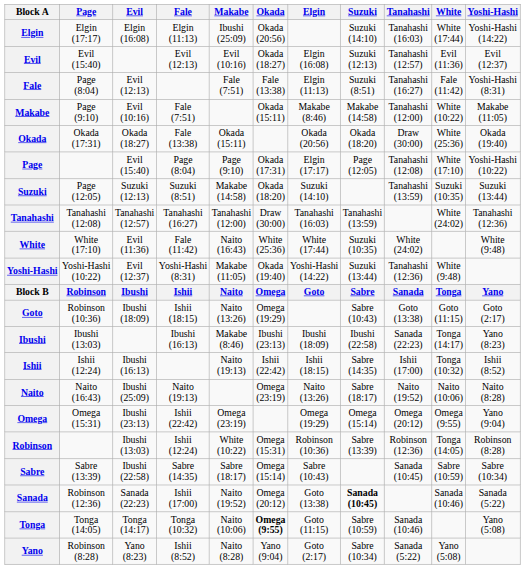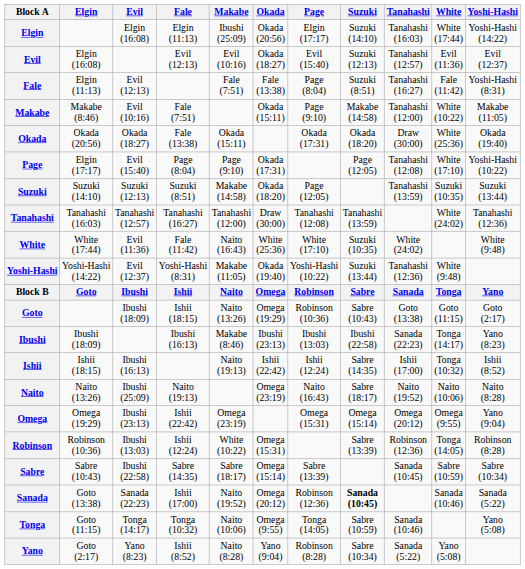columns swapped: Elgin <-> Page
row 21 | Okada: bold -> normal
